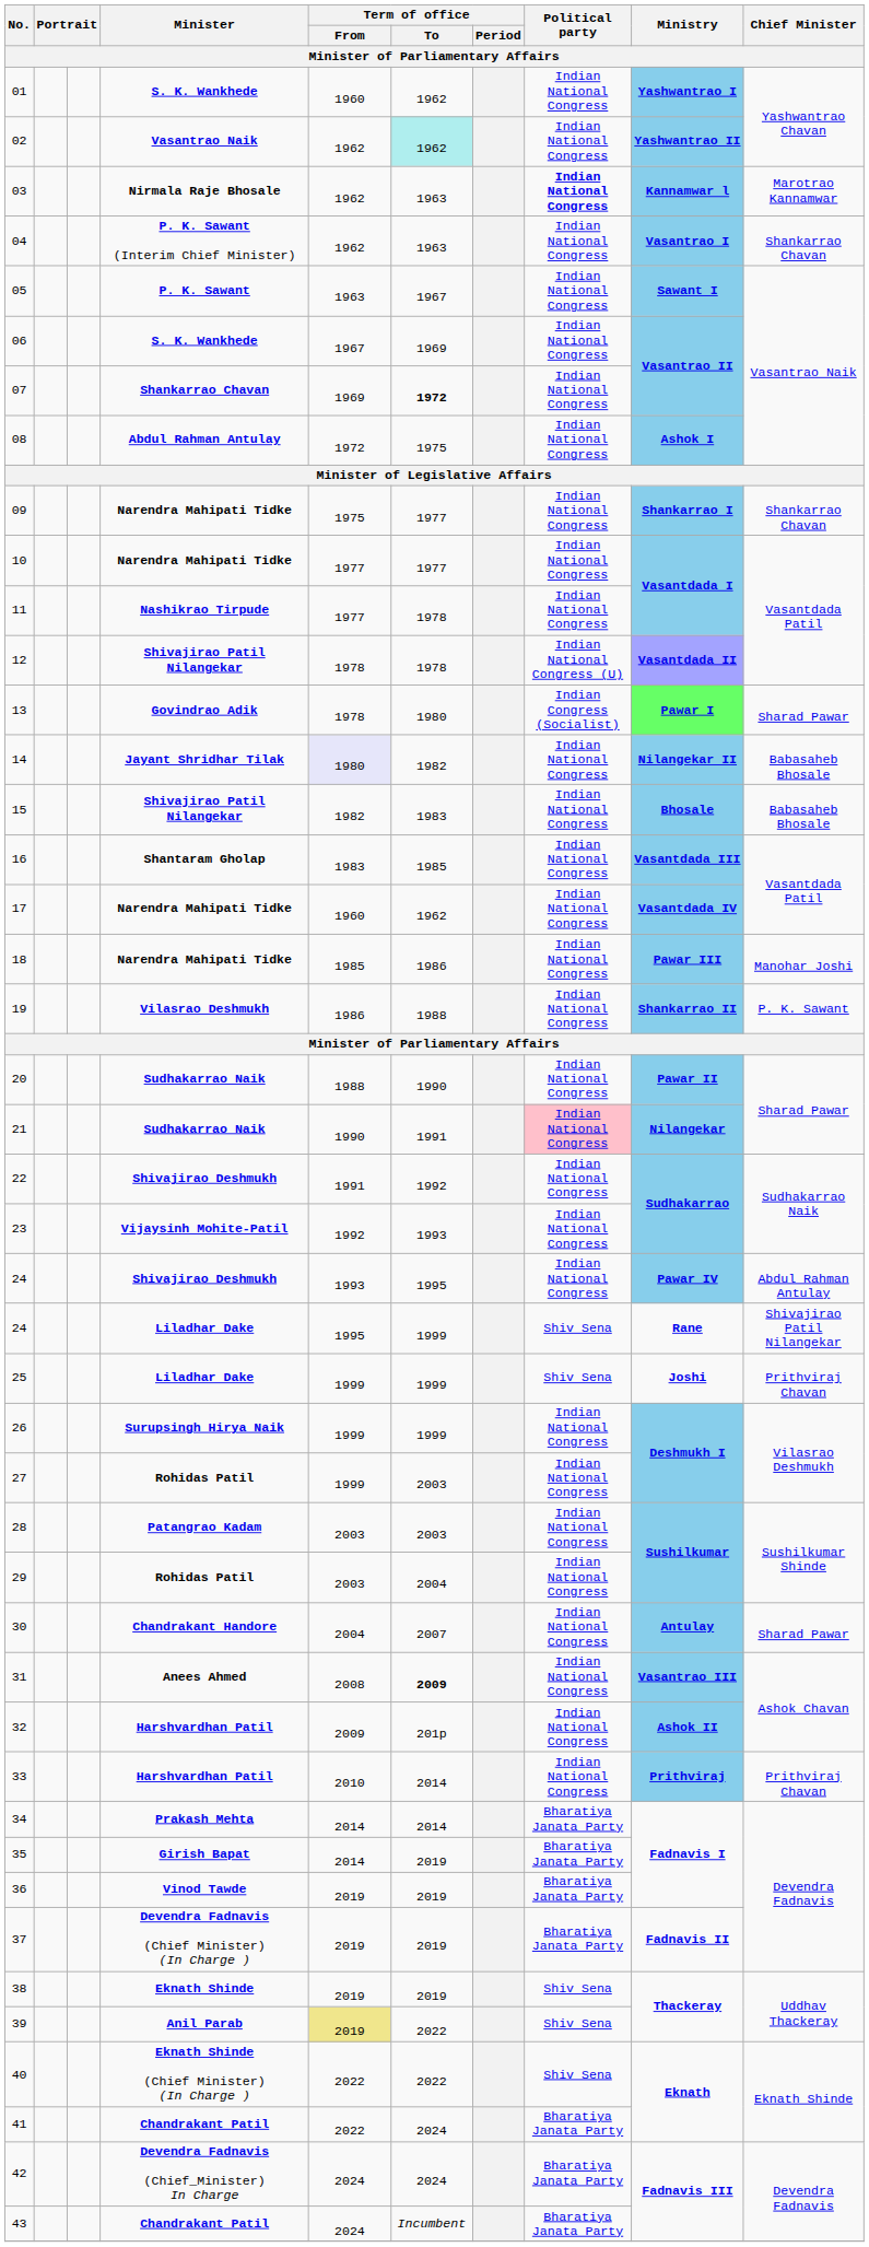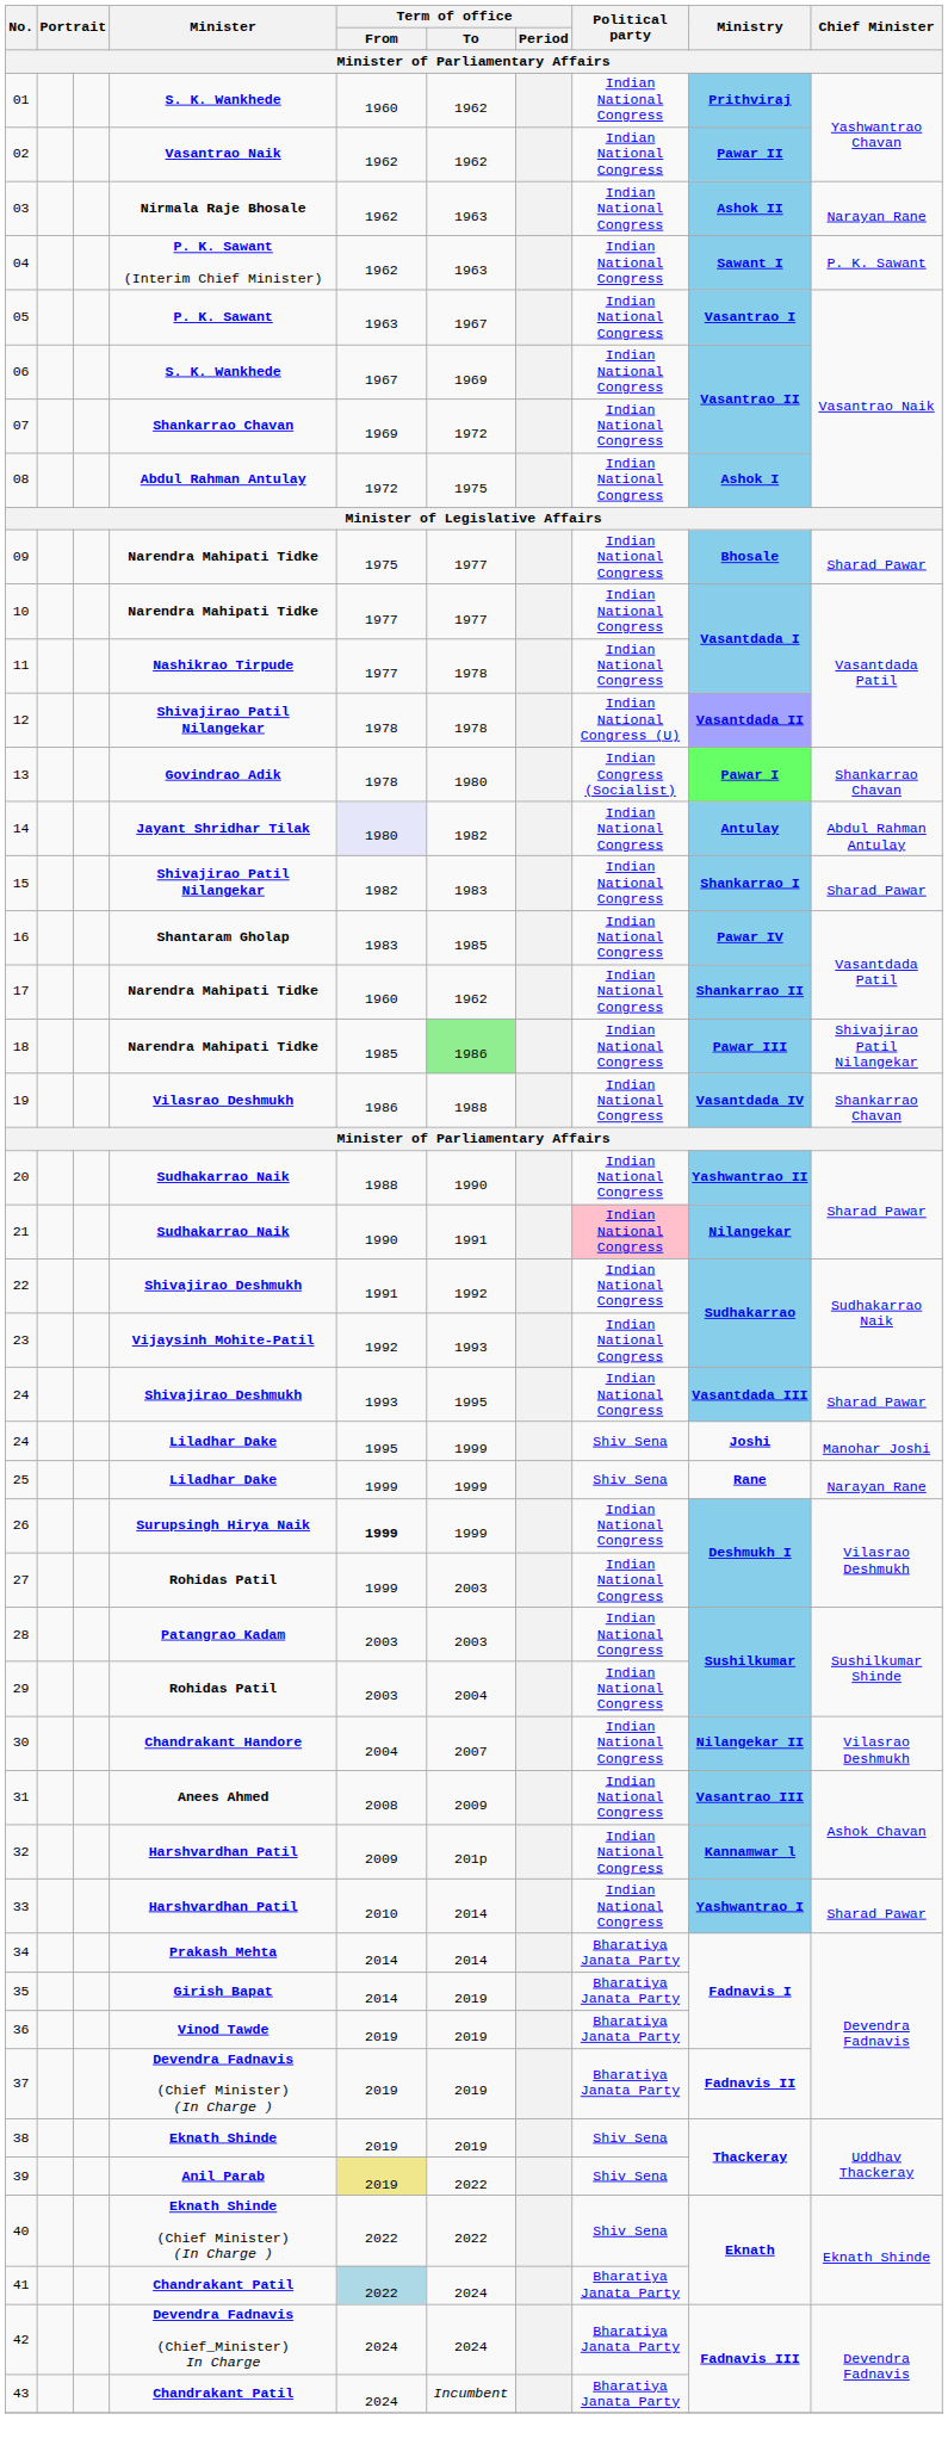01 | Ministry: Yashwantrao I -> Prithviraj
02 | Term of office / To: paleturquoise background -> no background
02 | Ministry: Yashwantrao II -> Pawar II
03 | Political party: bold -> normal
03 | Ministry: Kannamwar l -> Ashok II
03 | Chief Minister: Marotrao Kannamwar -> Narayan Rane
04 | Ministry: Vasantrao I -> Sawant I
04 | Chief Minister: Shankarrao Chavan -> P. K. Sawant
05 | Ministry: Sawant I -> Vasantrao I
07 | Term of office / To: bold -> normal
09 | Ministry: Shankarrao I -> Bhosale
09 | Chief Minister: Shankarrao Chavan -> Sharad Pawar
13 | Chief Minister: Sharad Pawar -> Shankarrao Chavan
14 | Ministry: Nilangekar II -> Antulay
14 | Chief Minister: Babasaheb Bhosale -> Abdul Rahman Antulay
15 | Ministry: Bhosale -> Shankarrao I
15 | Chief Minister: Babasaheb Bhosale -> Sharad Pawar
16 | Ministry: Vasantdada III -> Pawar IV
17 | Ministry: Vasantdada IV -> Shankarrao II
18 | Term of office / To: no background -> lightgreen background
18 | Chief Minister: Manohar Joshi -> Shivajirao Patil Nilangekar
19 | Ministry: Shankarrao II -> Vasantdada IV
19 | Chief Minister: P. K. Sawant -> Shankarrao Chavan
20 | Ministry: Pawar II -> Yashwantrao II
24 / Shivajirao Deshmukh | Ministry: Pawar IV -> Vasantdada III
24 / Shivajirao Deshmukh | Chief Minister: Abdul Rahman Antulay -> Sharad Pawar
24 / Liladhar Dake | Ministry: Rane -> Joshi
24 / Liladhar Dake | Chief Minister: Shivajirao Patil Nilangekar -> Manohar Joshi
25 | Ministry: Joshi -> Rane
25 | Chief Minister: Prithviraj Chavan -> Narayan Rane
26 | Term of office / From: normal -> bold
30 | Ministry: Antulay -> Nilangekar II
30 | Chief Minister: Sharad Pawar -> Vilasrao Deshmukh
31 | Term of office / To: bold -> normal
32 | Ministry: Ashok II -> Kannamwar l
33 | Ministry: Prithviraj -> Yashwantrao I
33 | Chief Minister: Prithviraj Chavan -> Sharad Pawar
41 | Term of office / From: no background -> lightblue background
